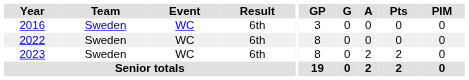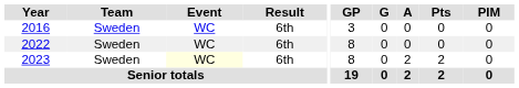2023 | Event: no background -> lightyellow background
